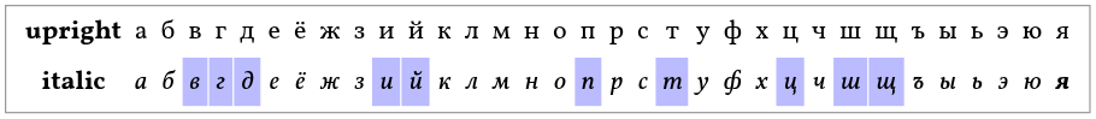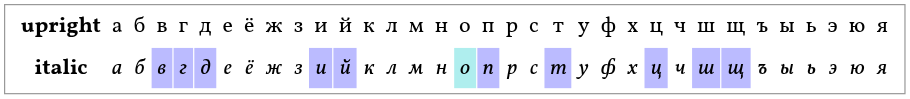italic | column 17: no background -> paleturquoise background
italic | column 34: bold -> normal
